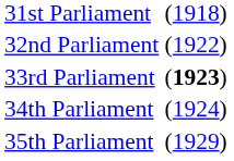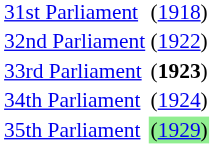35th Parliament | column 2: no background -> lightgreen background
